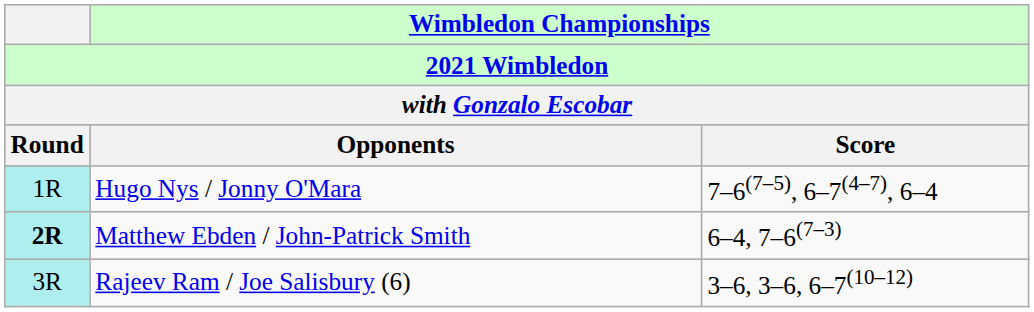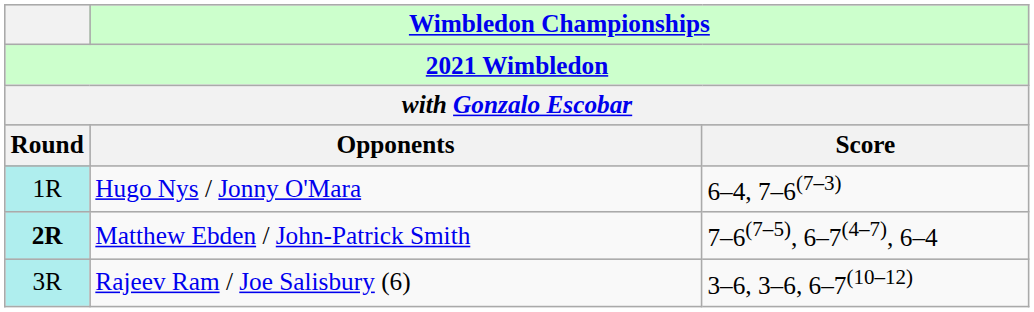Hugo Nys / Jonny O'Mara | Wimbledon Championships / Score: 7–6(7–5), 6–7(4–7), 6–4 -> 6–4, 7–6(7–3)
Matthew Ebden / John-Patrick Smith | Wimbledon Championships / Score: 6–4, 7–6(7–3) -> 7–6(7–5), 6–7(4–7), 6–4
